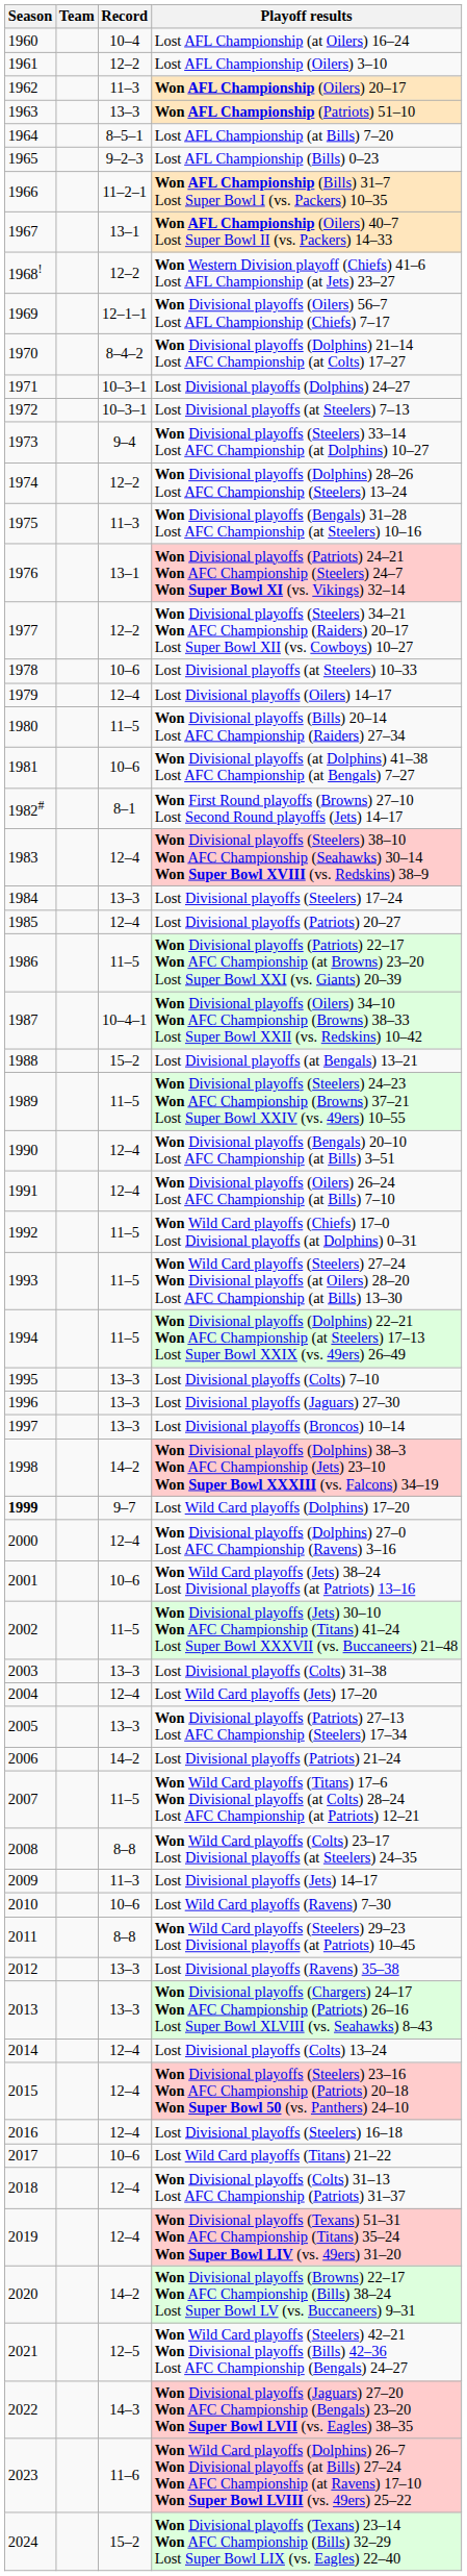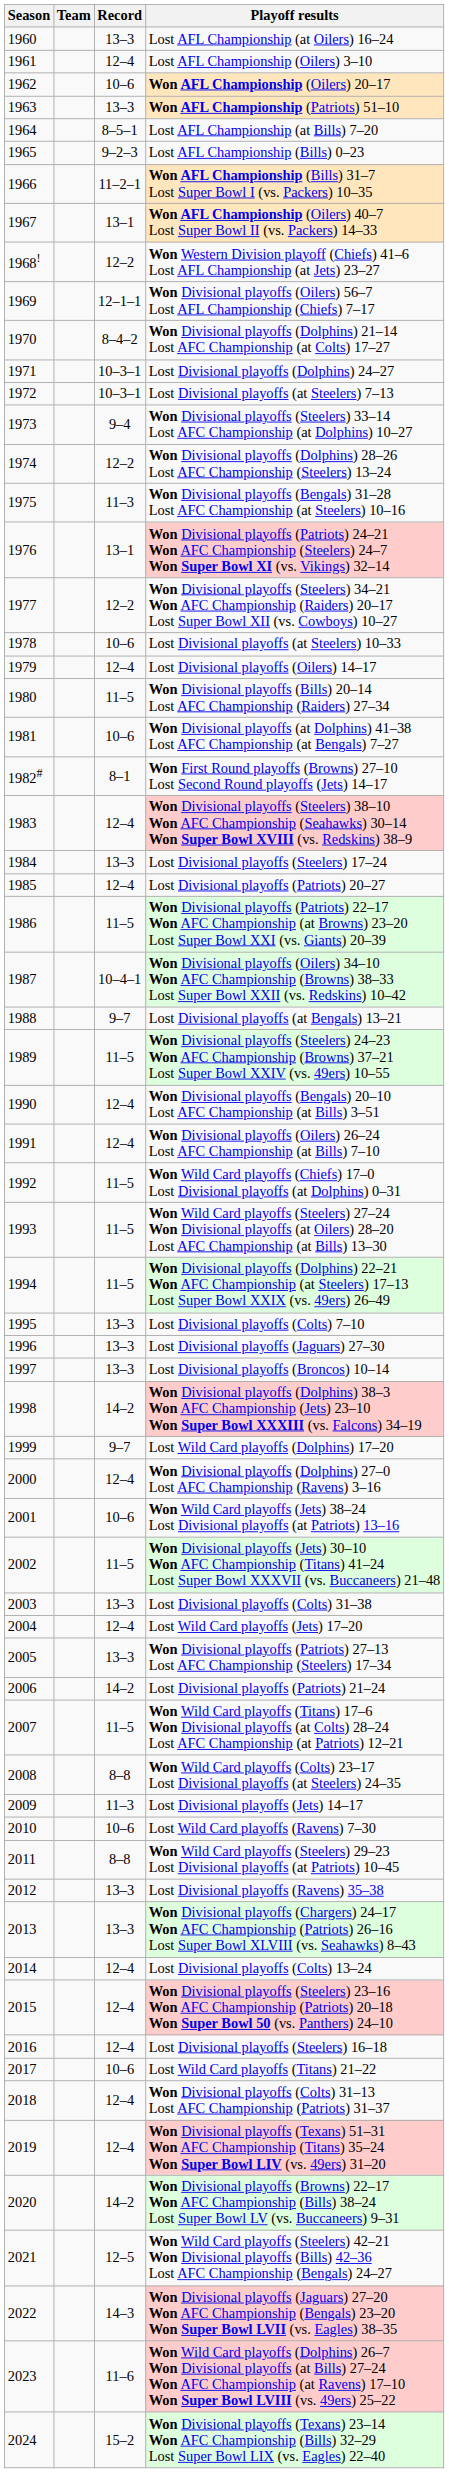Lost AFL Championship (at Oilers) 16–24 | Record: 10–4 -> 13–3
Lost AFL Championship (Oilers) 3–10 | Record: 12–2 -> 12–4
Won AFL Championship (Oilers) 20–17 | Record: 11–3 -> 10–6
Lost Divisional playoffs (at Bengals) 13–21 | Record: 15–2 -> 9–7
Lost Wild Card playoffs (Dolphins) 17–20 | Season: bold -> normal
